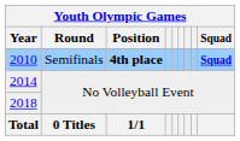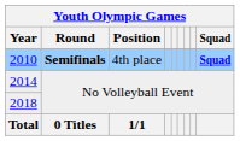2010 | Youth Olympic Games / Round: normal -> bold
2010 | Youth Olympic Games / Position: bold -> normal
